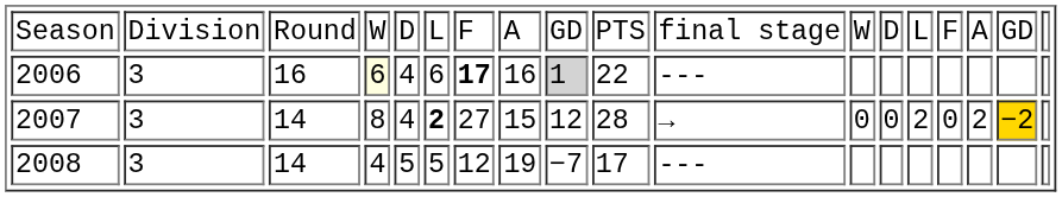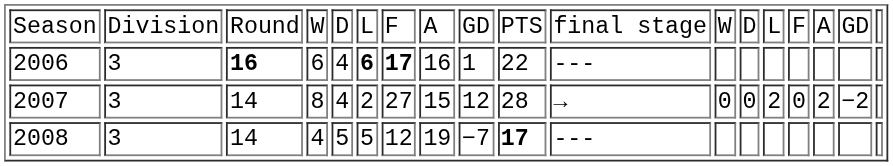2006 | column 3: normal -> bold
2006 | column 4: lightyellow background -> no background
2006 | column 6: normal -> bold
2006 | column 9: lightgrey background -> no background
2007 | column 6: bold -> normal
2007 | column 17: gold background -> no background
2008 | column 10: normal -> bold
